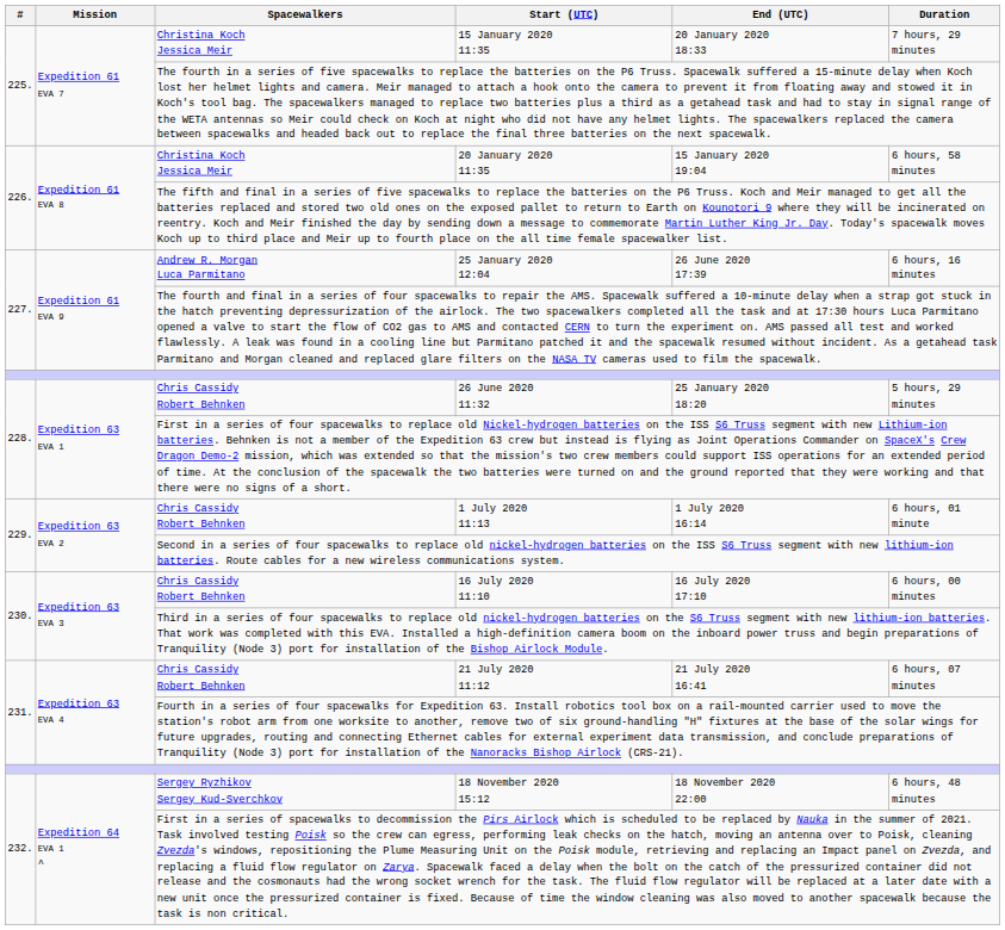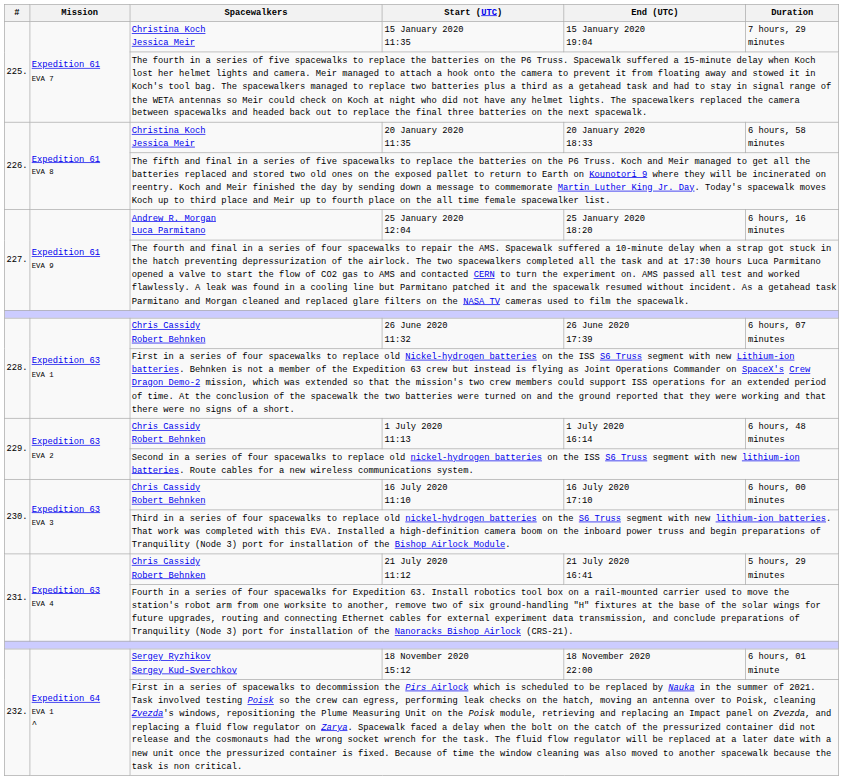15 January 2020 11:35 | End (UTC): 20 January 2020 18:33 -> 15 January 2020 19:04
20 January 2020 11:35 | End (UTC): 15 January 2020 19:04 -> 20 January 2020 18:33
25 January 2020 12:04 | End (UTC): 26 June 2020 17:39 -> 25 January 2020 18:20
26 June 2020 11:32 | End (UTC): 25 January 2020 18:20 -> 26 June 2020 17:39
26 June 2020 11:32 | Duration: 5 hours, 29 minutes -> 6 hours, 07 minutes
1 July 2020 11:13 | Duration: 6 hours, 01 minute -> 6 hours, 48 minutes
21 July 2020 11:12 | Duration: 6 hours, 07 minutes -> 5 hours, 29 minutes
18 November 2020 15:12 | Duration: 6 hours, 48 minutes -> 6 hours, 01 minute
